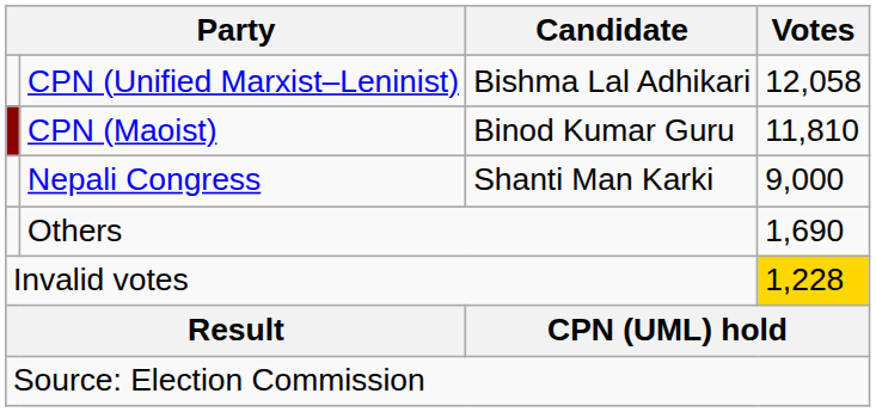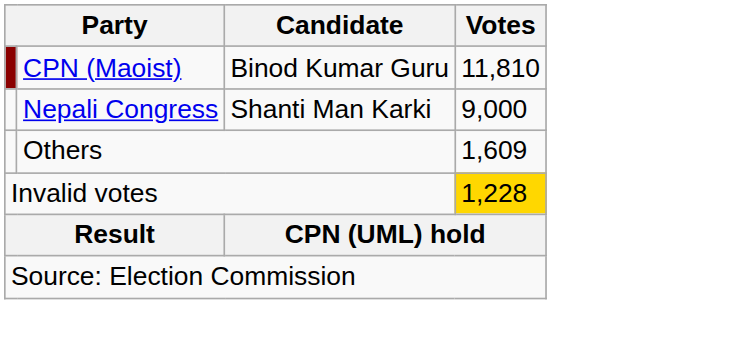- row: CPN (Unified Marxist–Leninist) | Bishma Lal Adhikari | 12,058
Others | Votes: 1,690 -> 1,609
